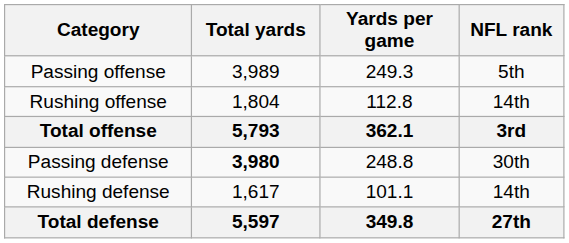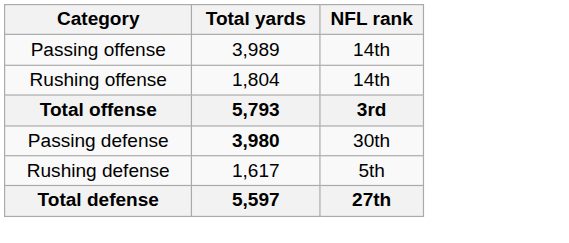- column: Yards per game | 249.3 | 112.8 | 362.1 | 248.8 | 101.1 | 349.8
Passing offense | NFL rank: 5th -> 14th
Rushing defense | NFL rank: 14th -> 5th
